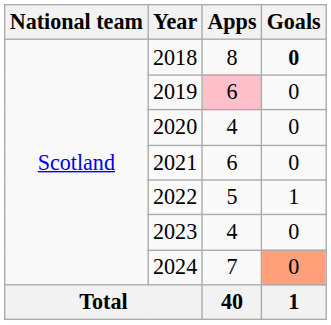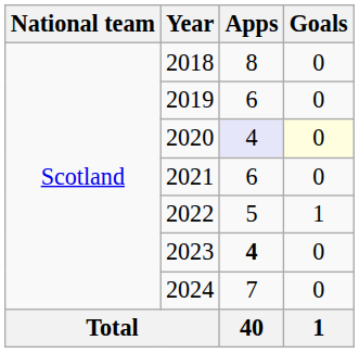2018 | Goals: bold -> normal
2019 | Apps: pink background -> no background
2020 | Apps: no background -> lavender background
2020 | Goals: no background -> lightyellow background
2023 | Apps: normal -> bold
2024 | Goals: lightsalmon background -> no background
